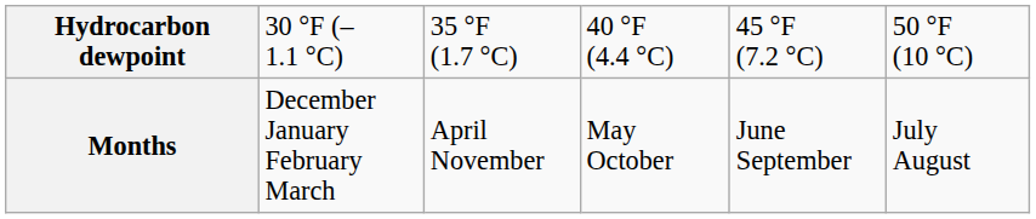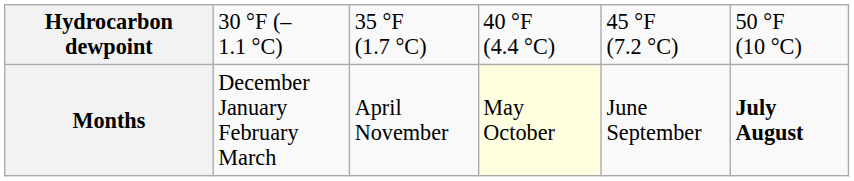Months | column 4: no background -> lightyellow background
Months | column 6: normal -> bold
